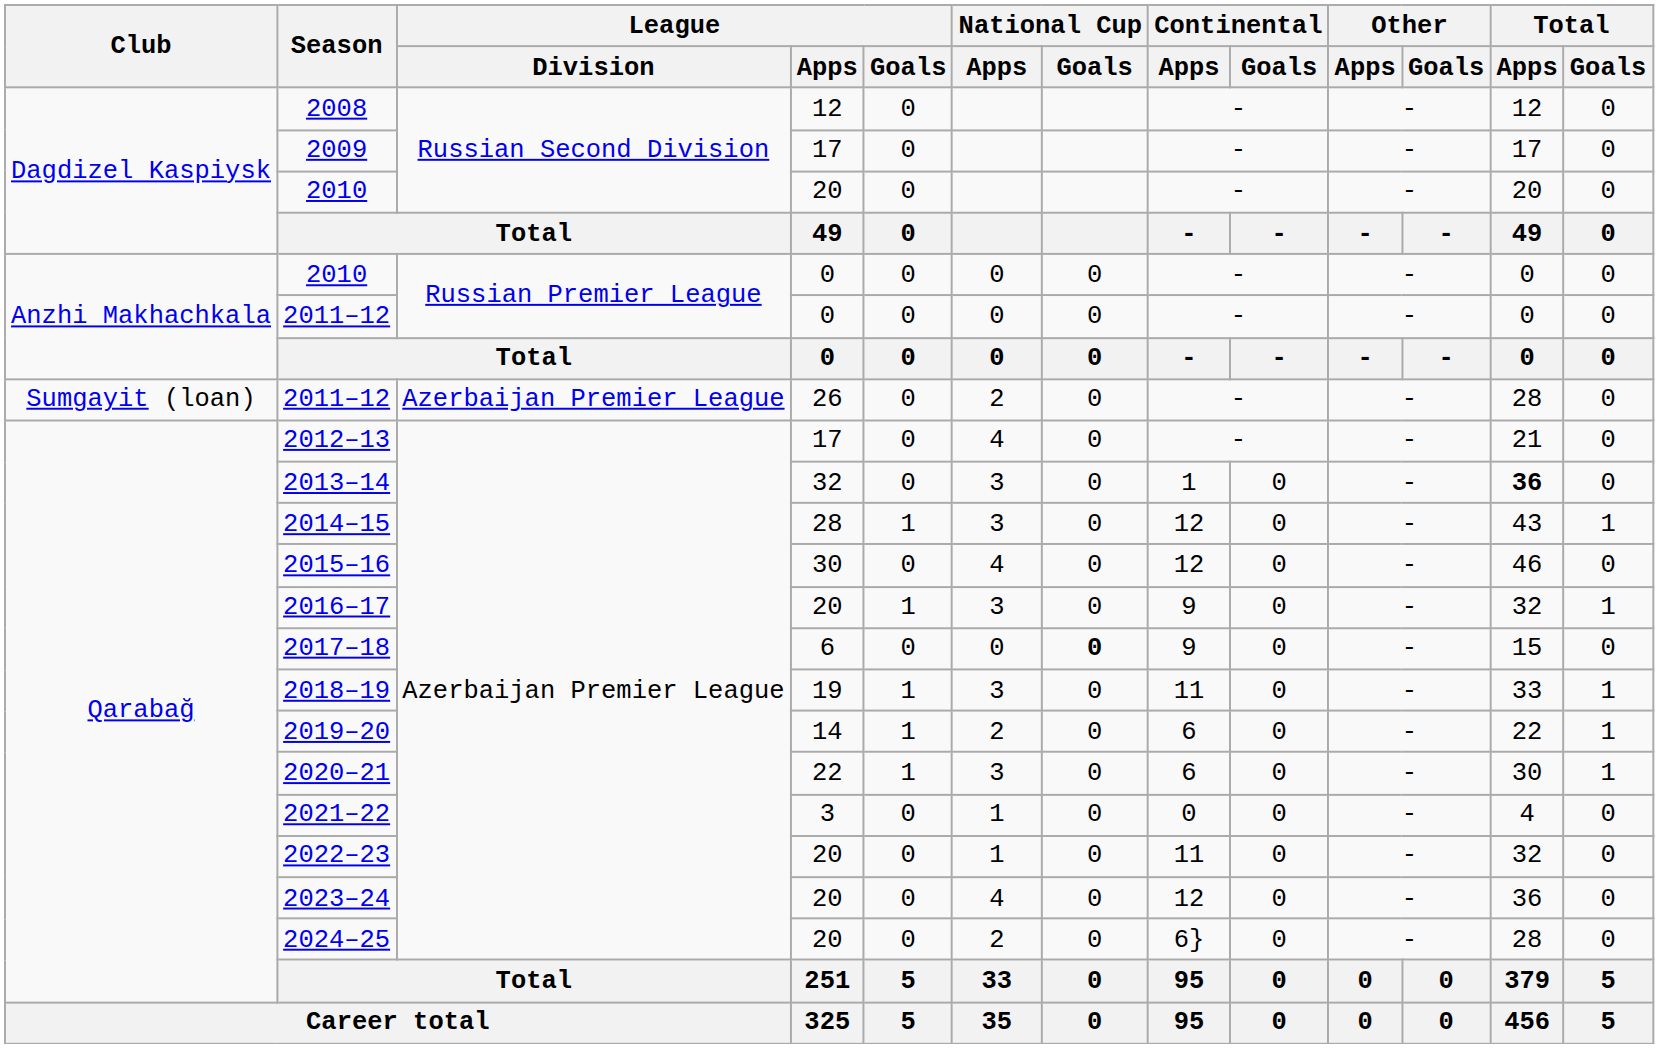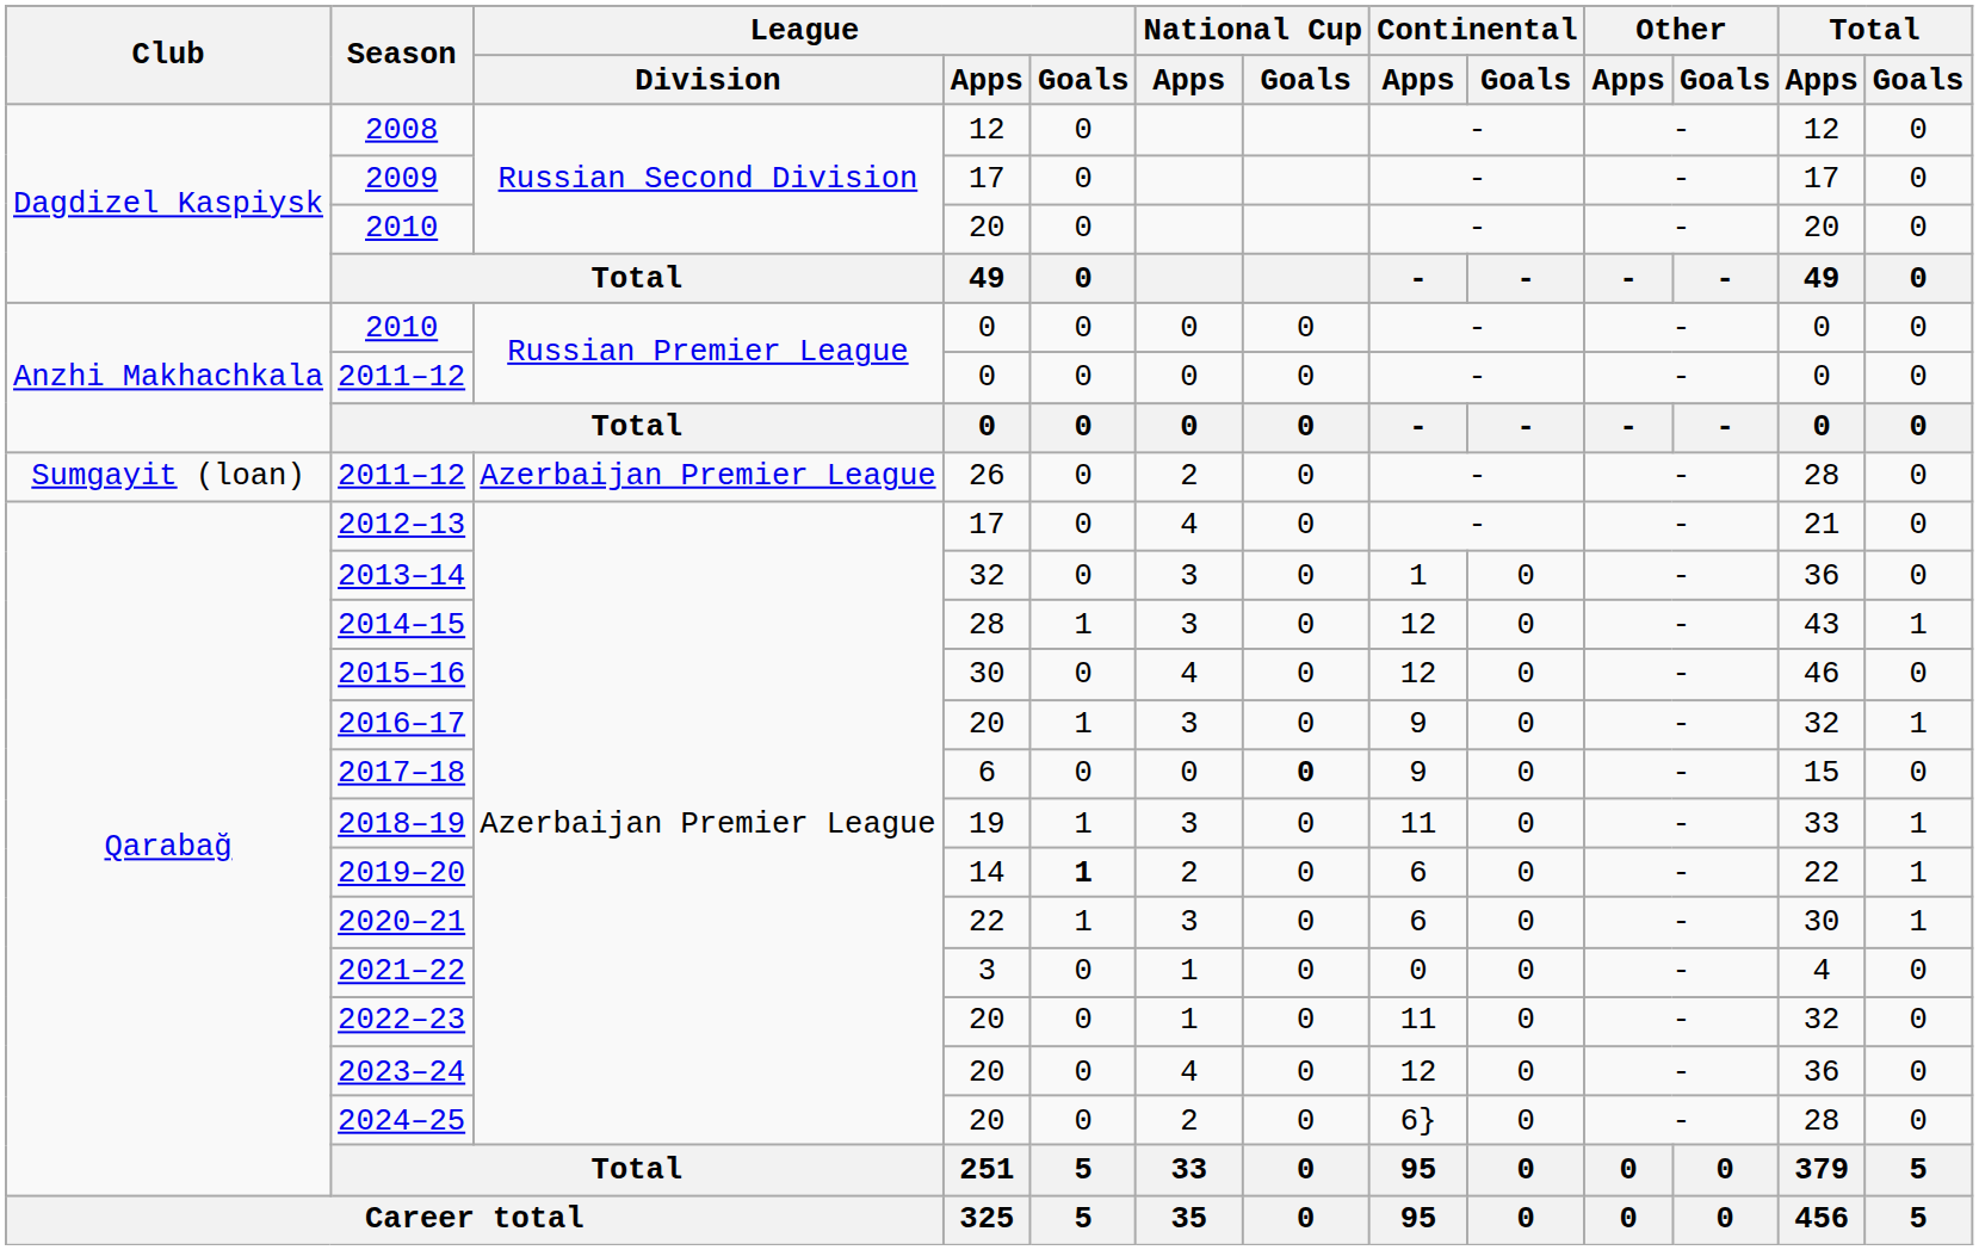2013–14 | Total / Apps: bold -> normal
2019–20 | League / Goals: normal -> bold
